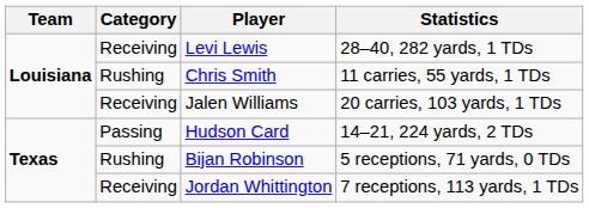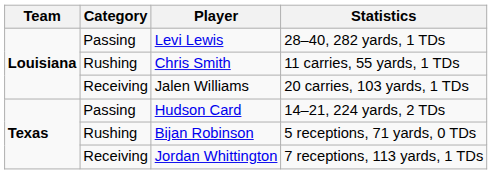Levi Lewis | Category: Receiving -> Passing
